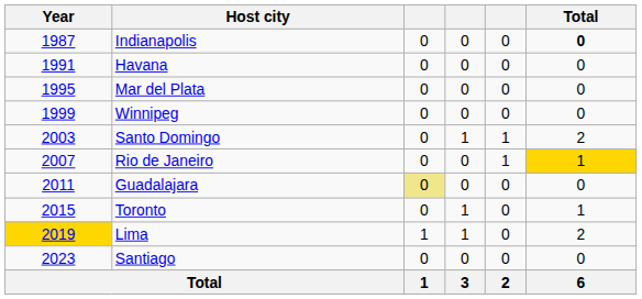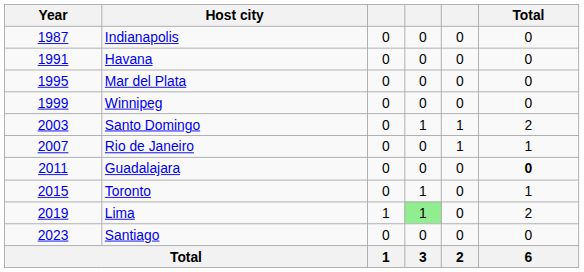Indianapolis | Total: bold -> normal
Rio de Janeiro | Total: gold background -> no background
Guadalajara | column 3: khaki background -> no background
Guadalajara | Total: normal -> bold
Lima | Year: gold background -> no background
Lima | column 4: no background -> lightgreen background
